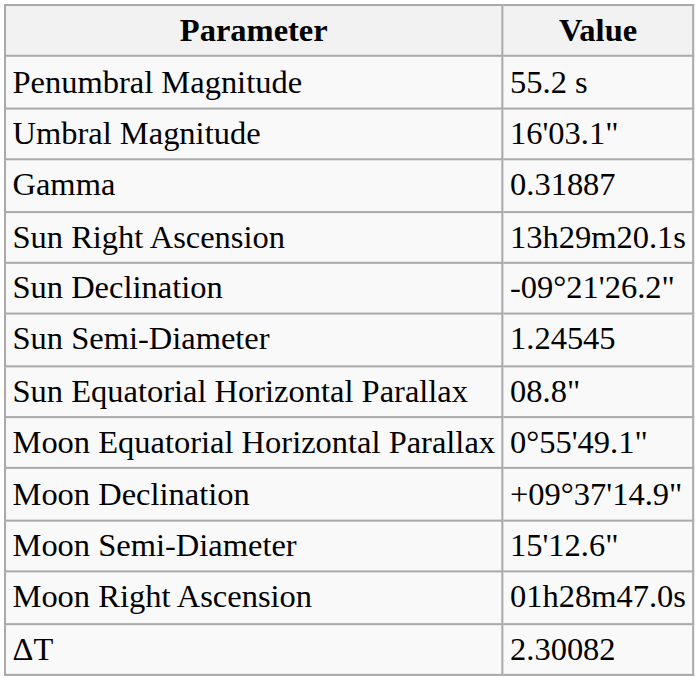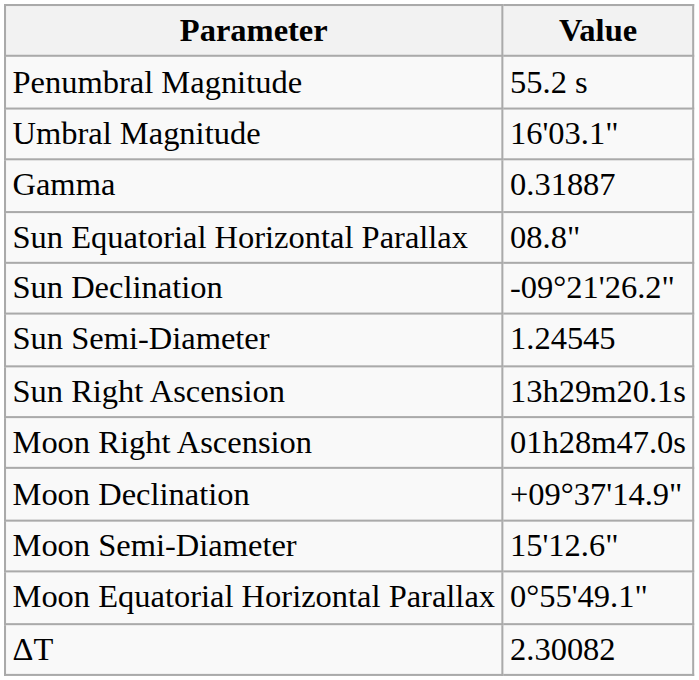rows swapped: Sun Right Ascension <-> Sun Equatorial Horizontal Parallax
rows swapped: Moon Right Ascension <-> Moon Equatorial Horizontal Parallax
